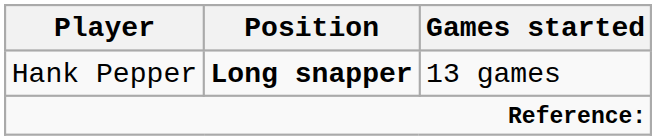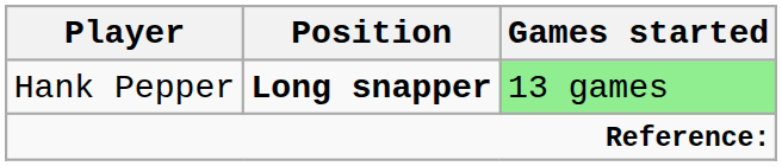Hank Pepper | Games started: no background -> lightgreen background
